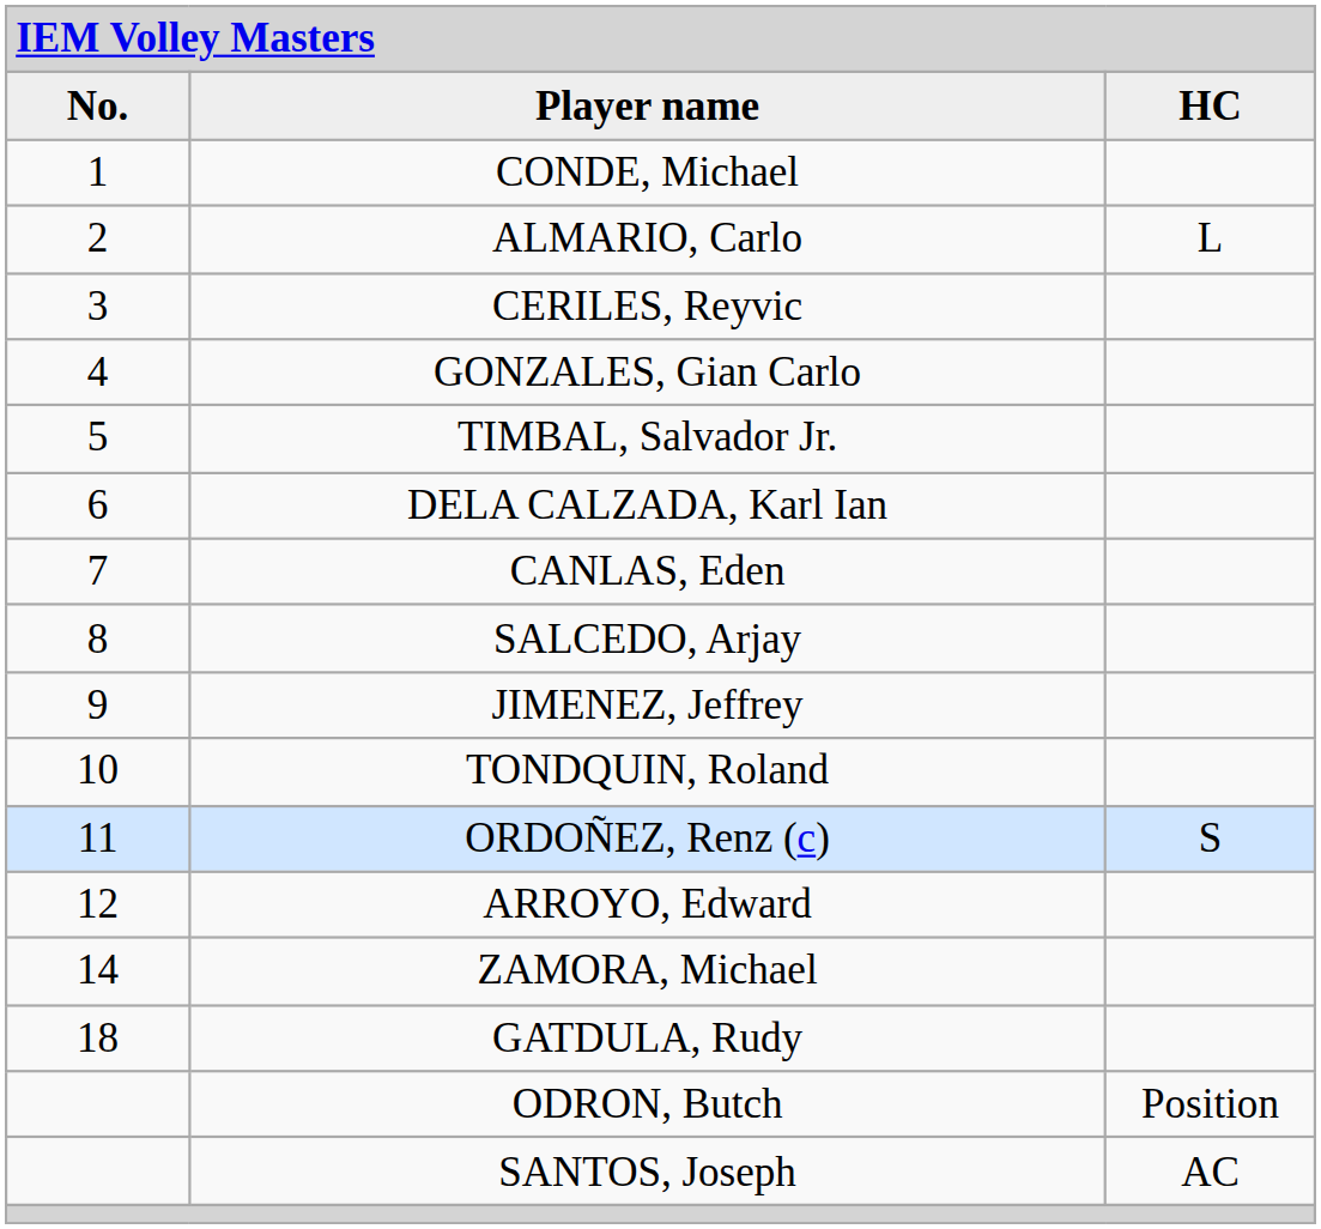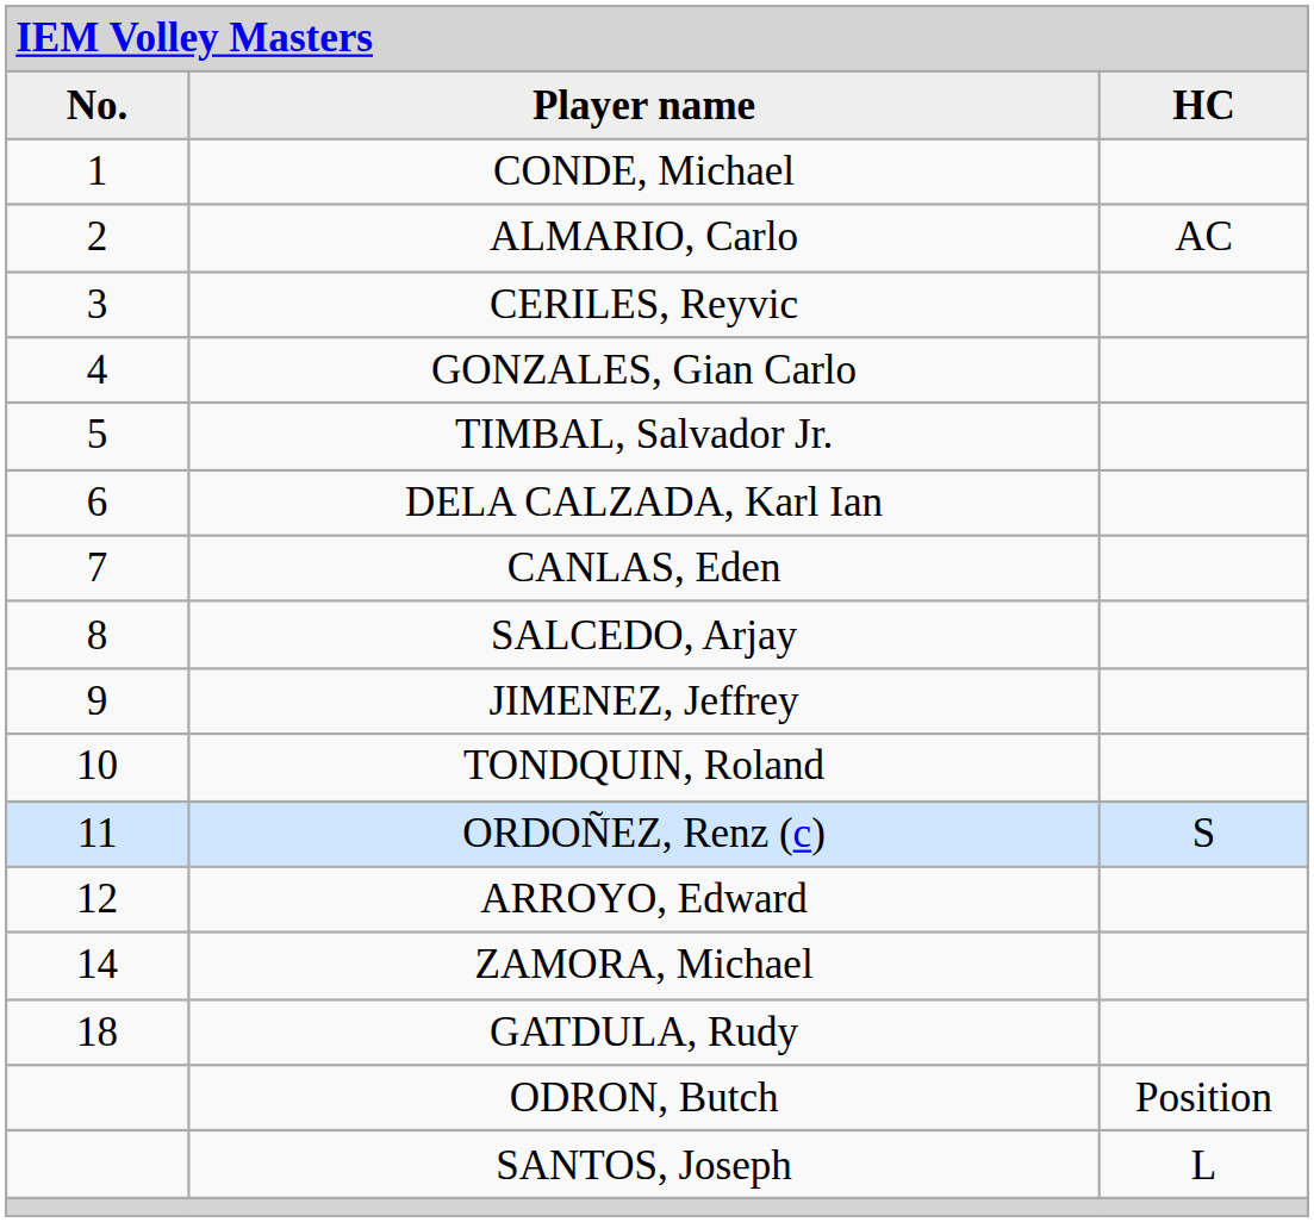ALMARIO, Carlo | column 3: L -> AC
SANTOS, Joseph | column 3: AC -> L
